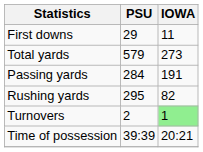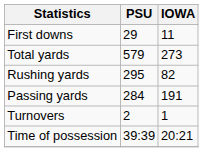rows swapped: Rushing yards <-> Passing yards
Turnovers | IOWA: lightgreen background -> no background
